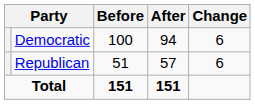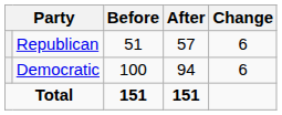rows swapped: Democratic <-> Republican
